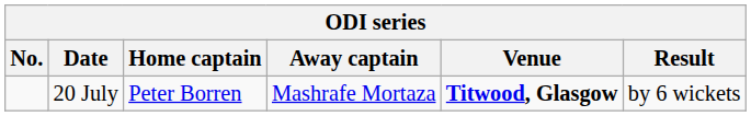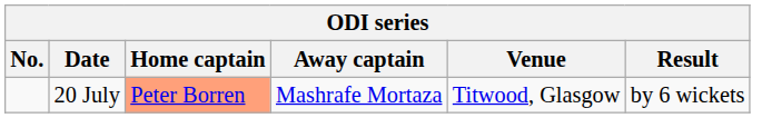20 July | Home captain: no background -> lightsalmon background
20 July | Venue: bold -> normal
